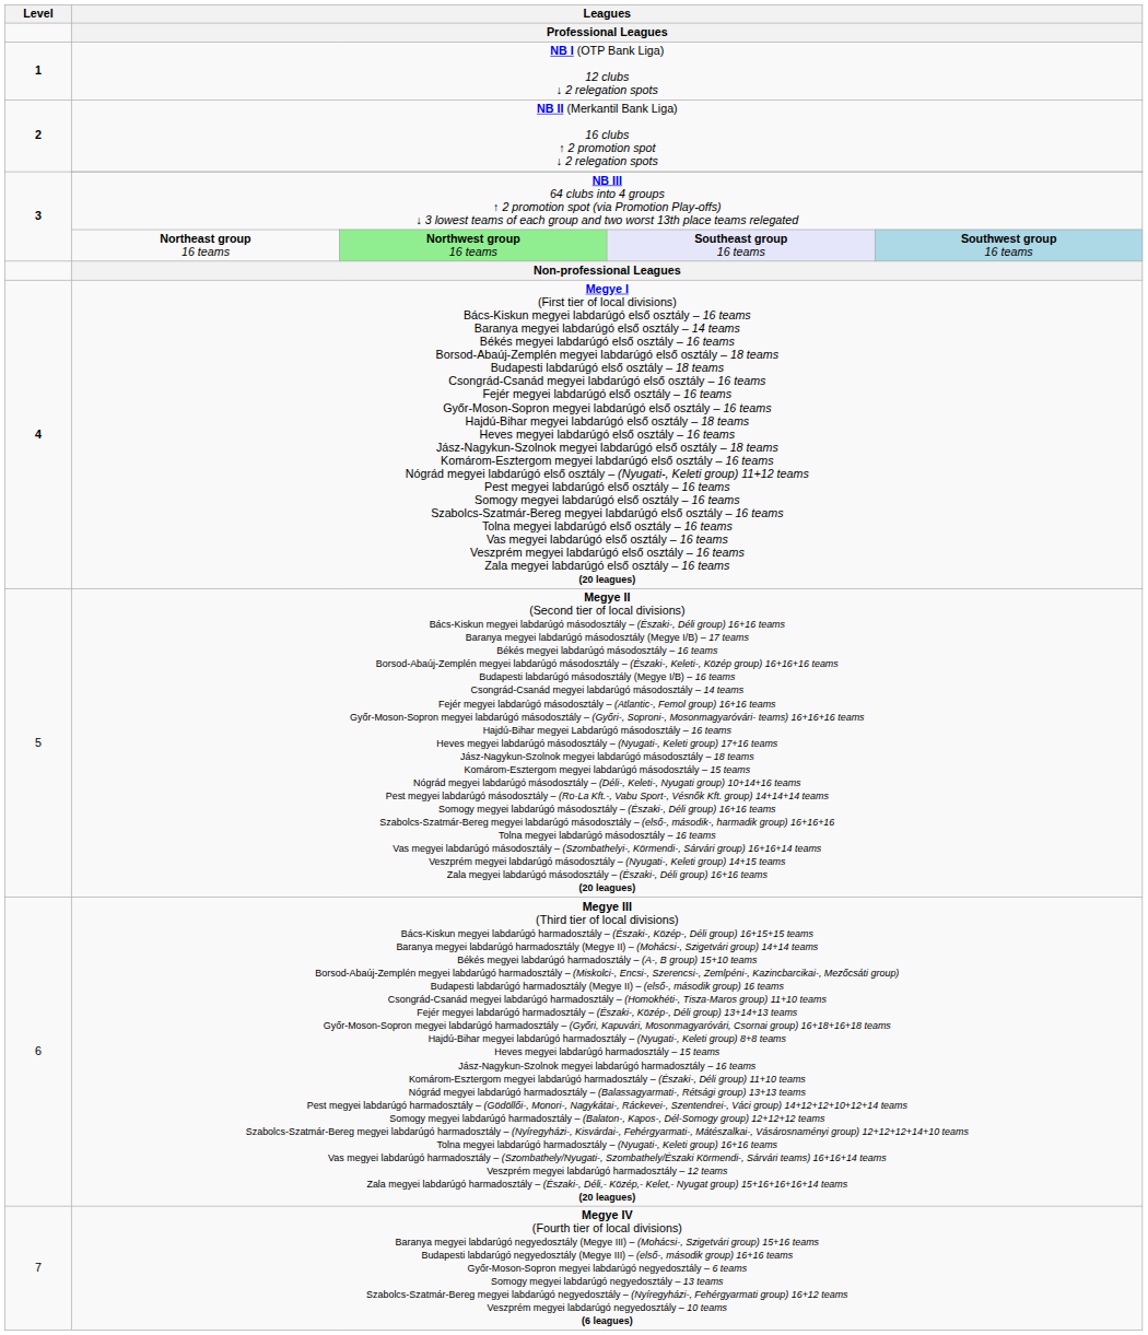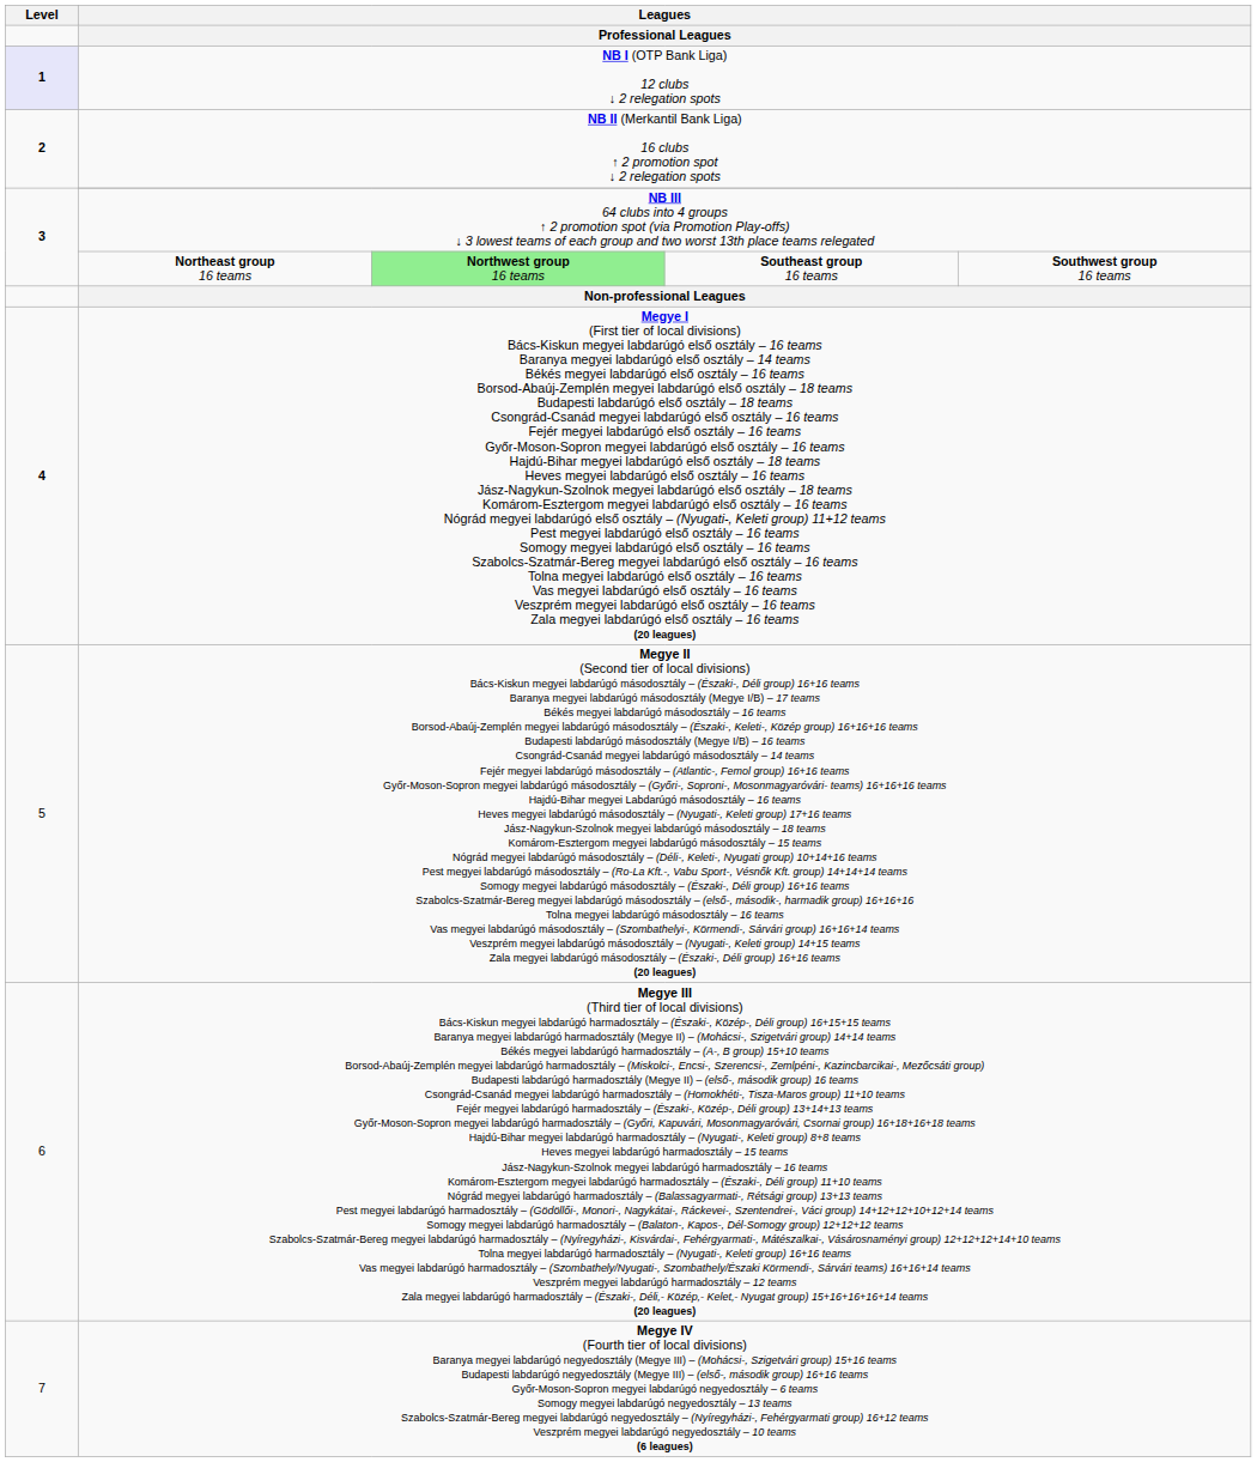NB I (OTP Bank Liga) 12 clubs ↓ 2 relegation spots | Level: no background -> lavender background
Northeast group 16 teams | column 4: lavender background -> no background
Northeast group 16 teams | column 5: lightblue background -> no background
